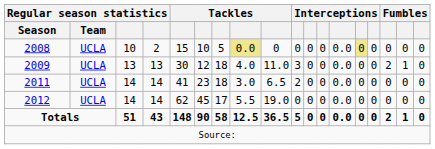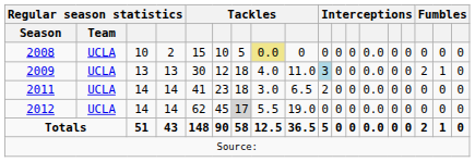2008 | column 14: khaki background -> no background
2009 | column 10: no background -> lightblue background
2012 | column 7: no background -> lightgrey background
